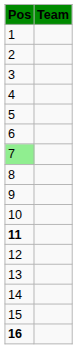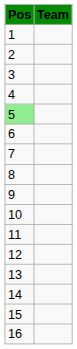5 | Pos: no background -> lightgreen background
7 | Pos: lightgreen background -> no background
11 | Pos: bold -> normal
16 | Pos: bold -> normal
